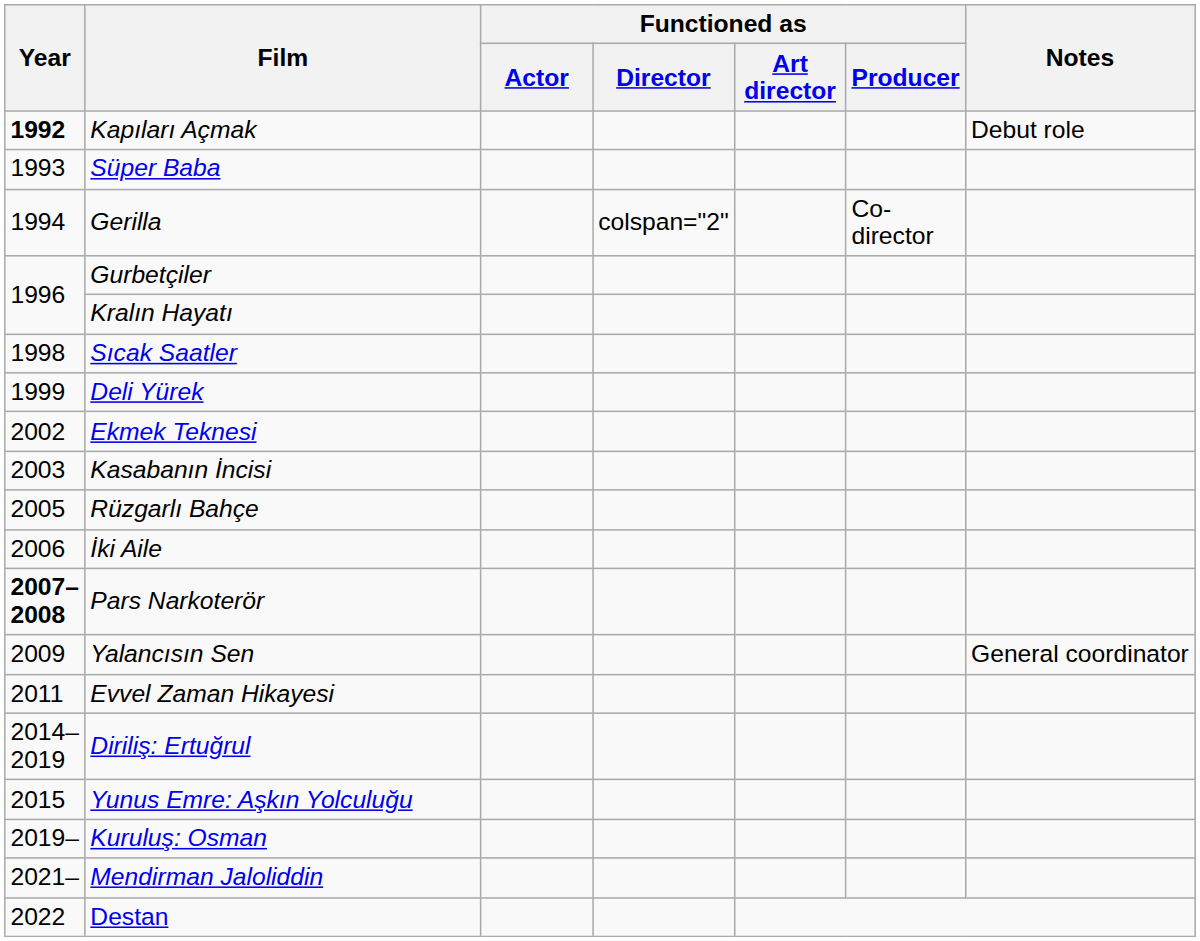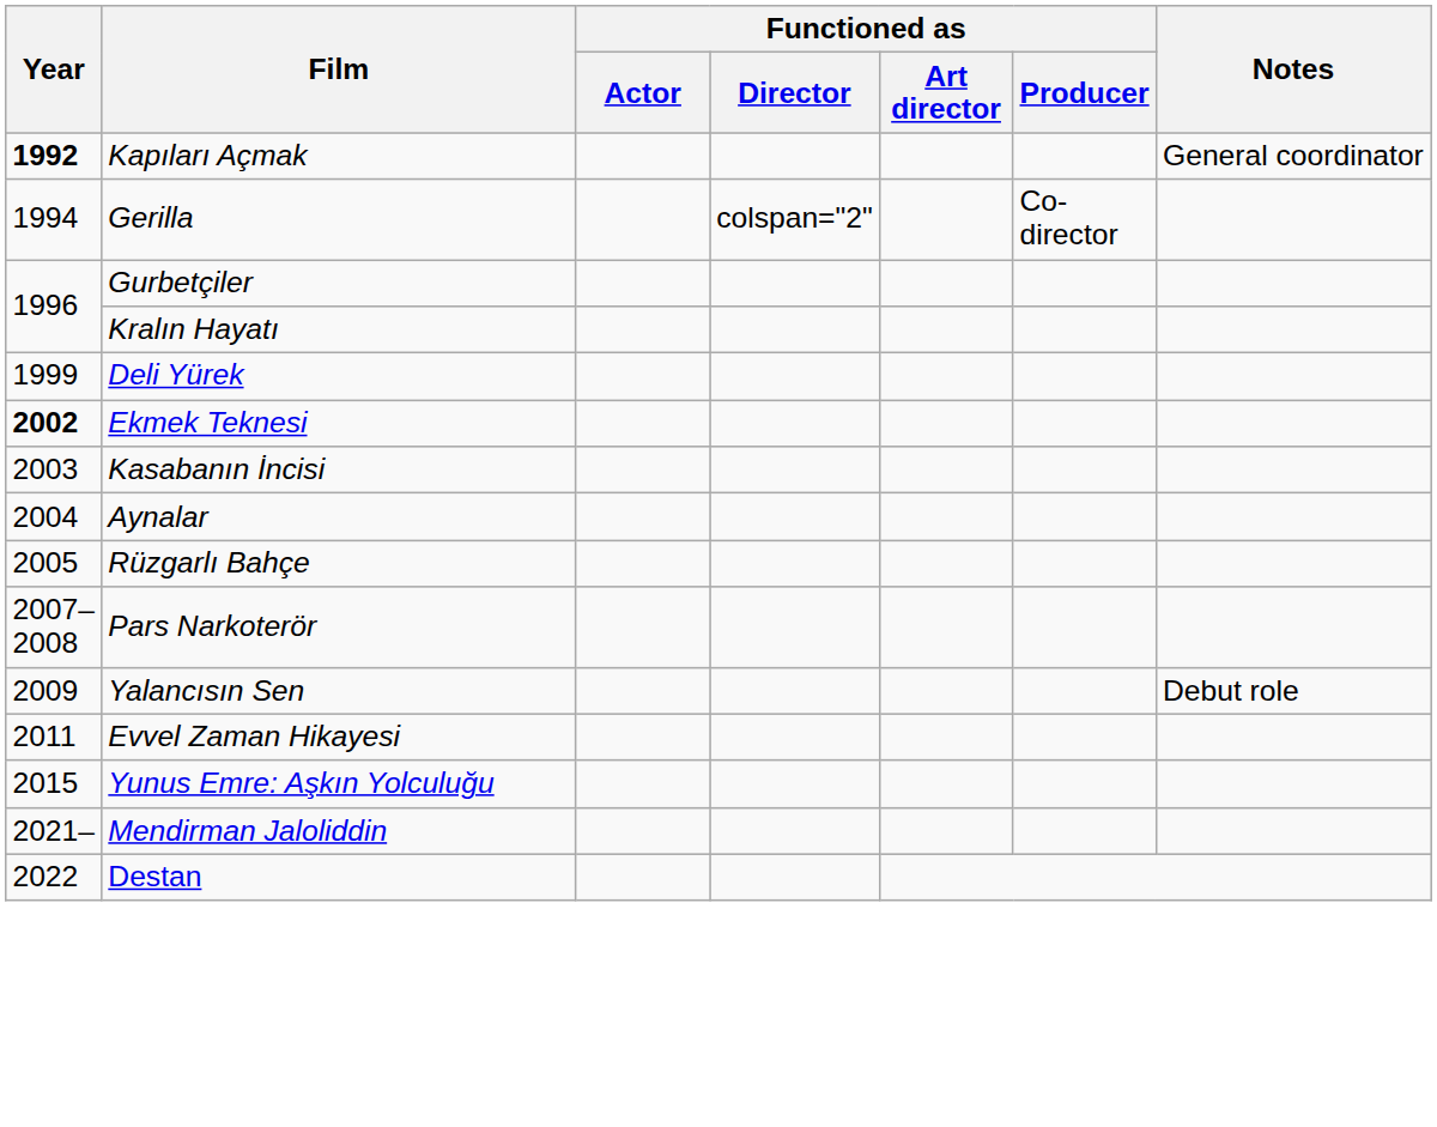Kapıları Açmak | Notes: Debut role -> General coordinator
- row: 1993 | Süper Baba
- row: 1998 | Sıcak Saatler
Ekmek Teknesi | Year: normal -> bold
+ row: 2004 | Aynalar
- row: 2006 | İki Aile
Pars Narkoterör | Year: bold -> normal
Yalancısın Sen | Notes: General coordinator -> Debut role
- row: 2014–2019 | Diriliş: Ertuğrul
- row: 2019– | Kuruluş: Osman
